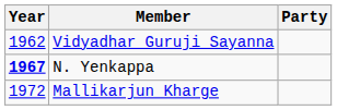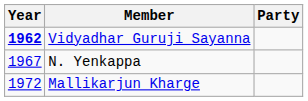Vidyadhar Guruji Sayanna | Year: normal -> bold
N. Yenkappa | Year: bold -> normal
